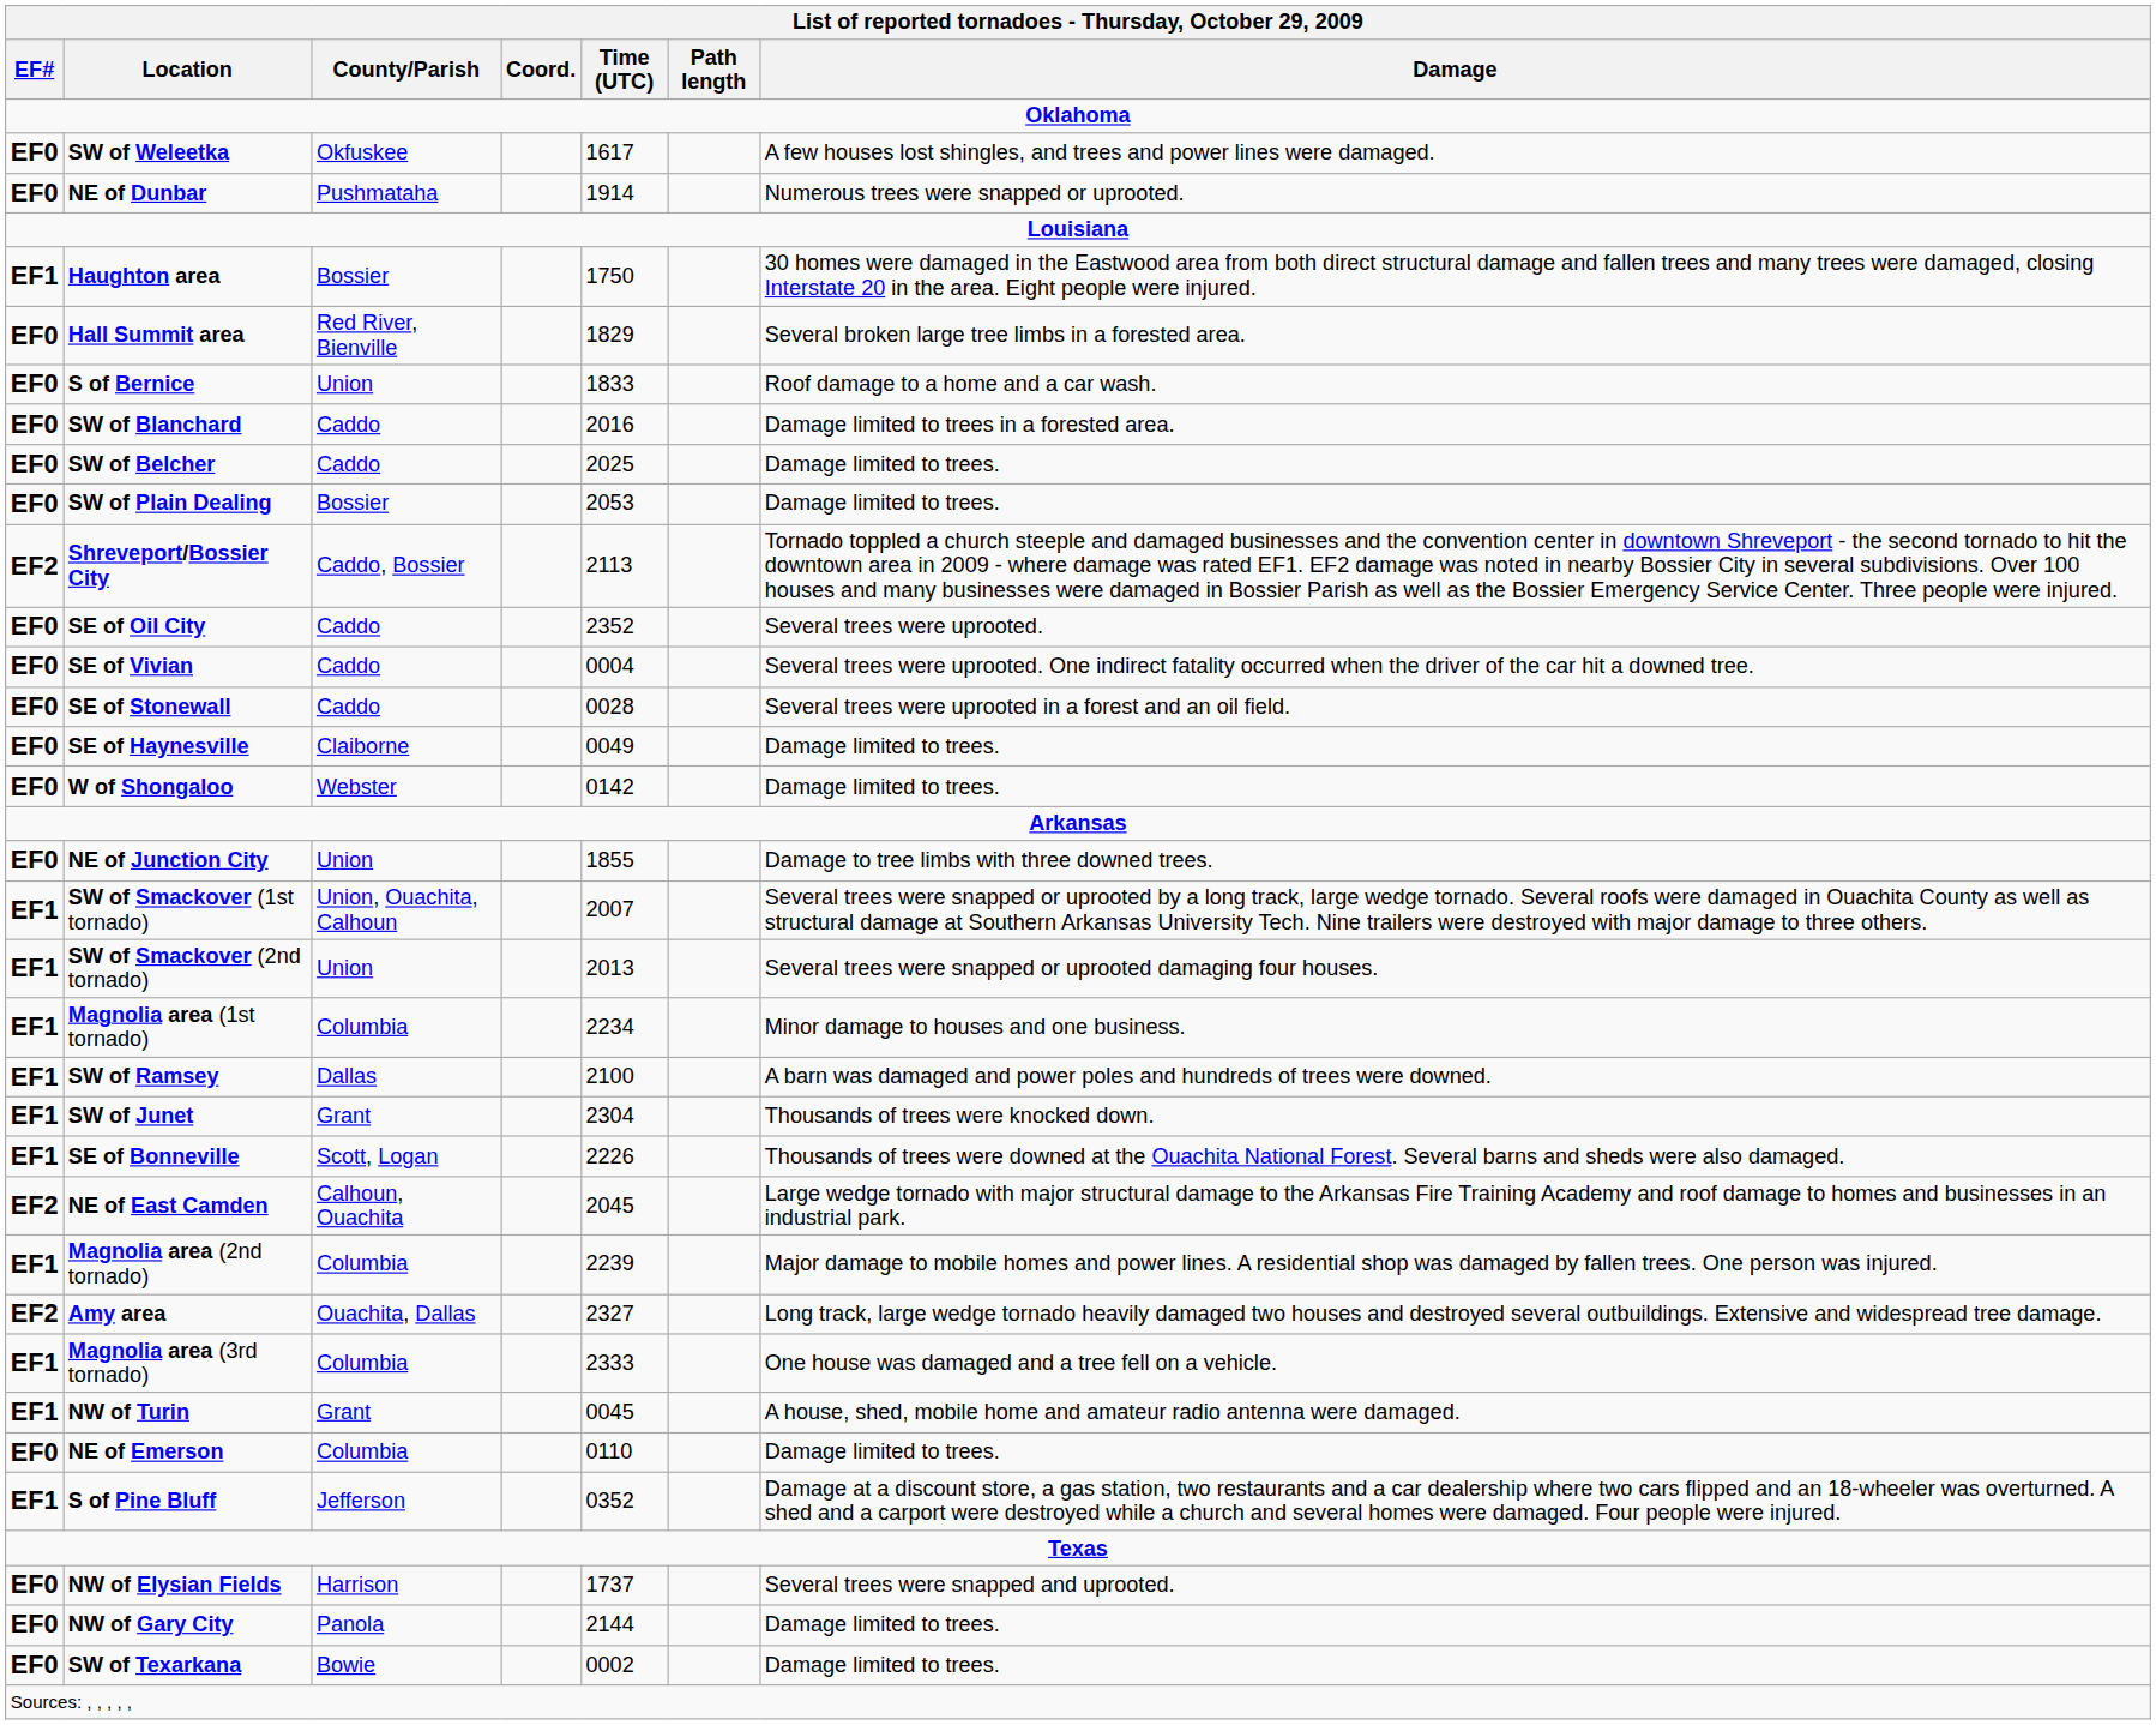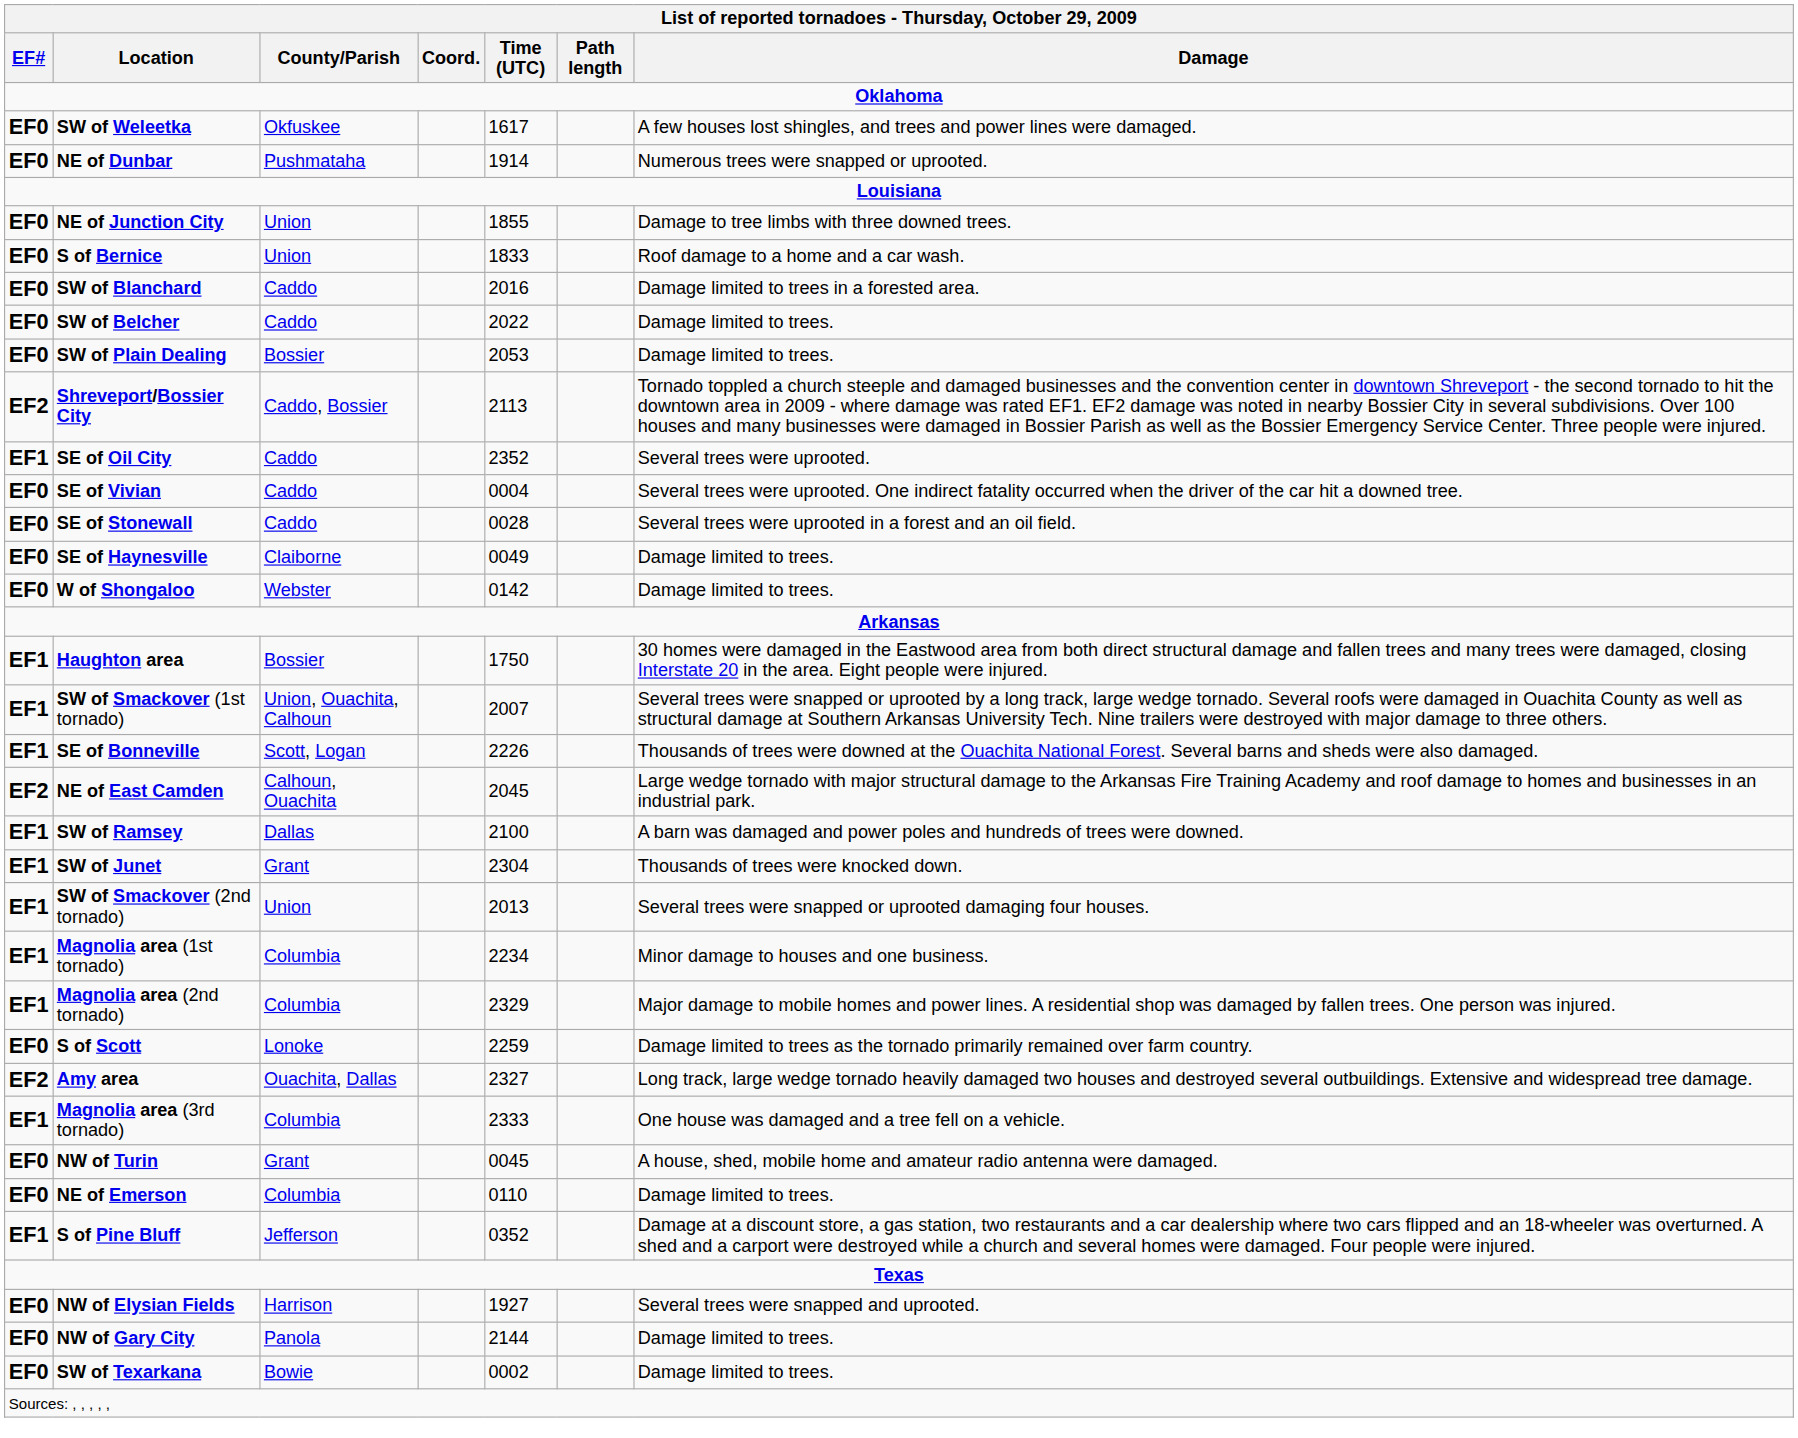rows swapped: Haughton area <-> NE of Junction City
- row: EF0 | Hall Summit area | Red River, Bienville | 1829 | Several broken large tree limbs in a forested area.
SW of Belcher | Time (UTC): 2025 -> 2022
SE of Oil City | EF#: EF0 -> EF1
rows swapped: SW of Smackover (2nd tornado) <-> SE of Bonneville
rows swapped: NE of East Camden <-> Magnolia area (1st tornado)
Magnolia area (2nd tornado) | Time (UTC): 2239 -> 2329
+ row: EF0 | S of Scott | Lonoke | 2259 | Damage limited to trees as the tornado primarily remained over farm country.
NW of Turin | EF#: EF1 -> EF0
NW of Elysian Fields | Time (UTC): 1737 -> 1927
